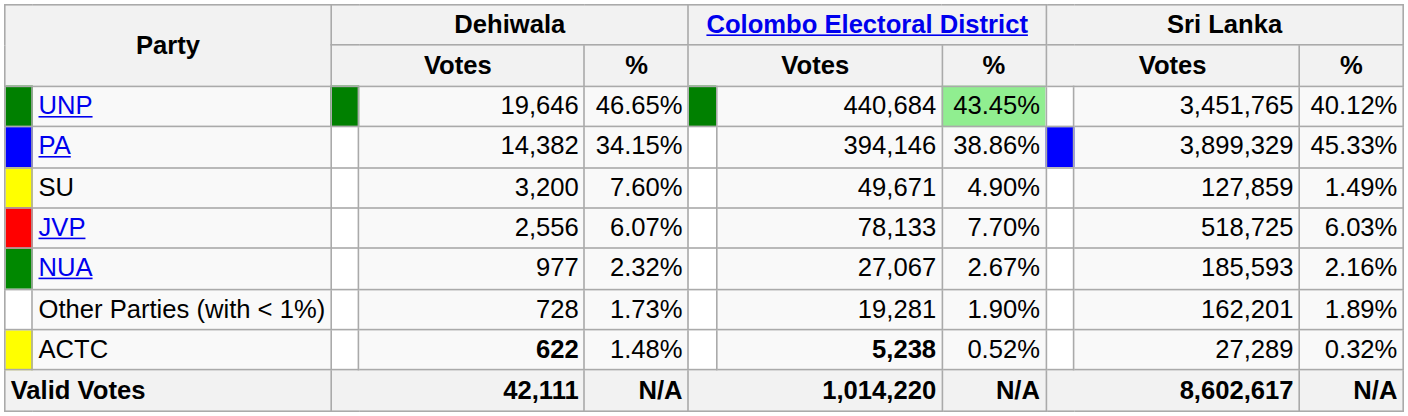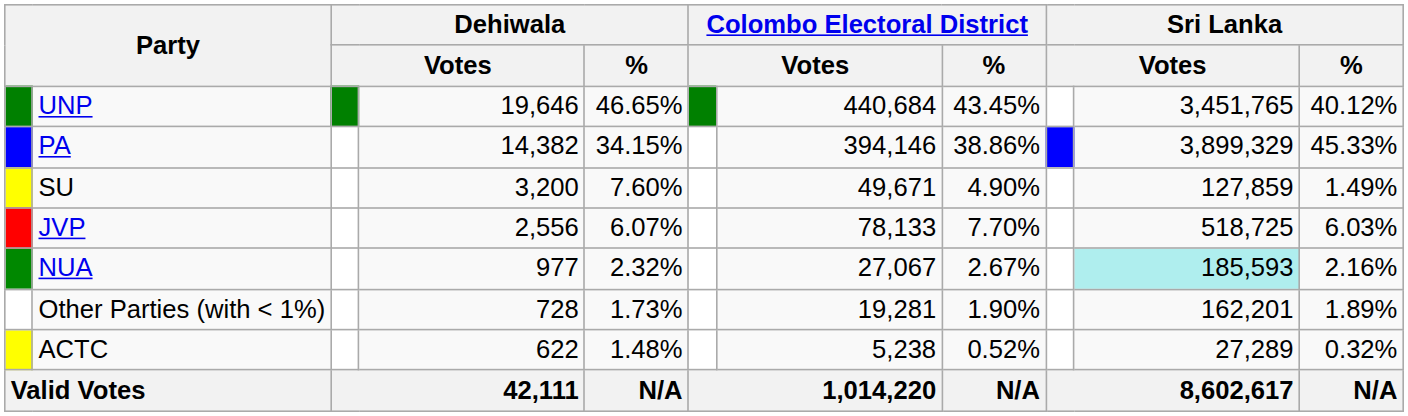UNP | Colombo Electoral District / %: lightgreen background -> no background
NUA | column 10: no background -> paleturquoise background
ACTC | column 4: bold -> normal
ACTC | column 7: bold -> normal
